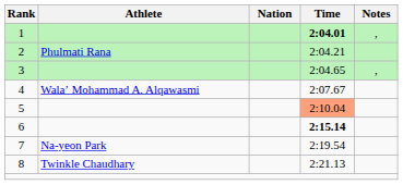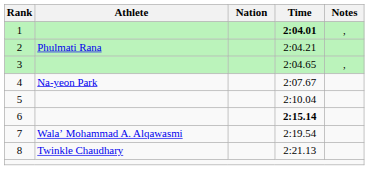4 | Athlete: Walaʼ Mohammad A. Alqawasmi -> Na-yeon Park
5 | Time: lightsalmon background -> no background
7 | Athlete: Na-yeon Park -> Walaʼ Mohammad A. Alqawasmi
